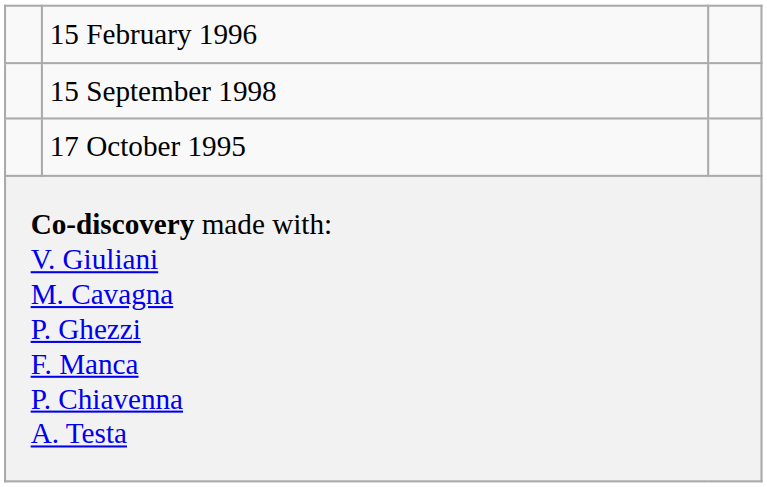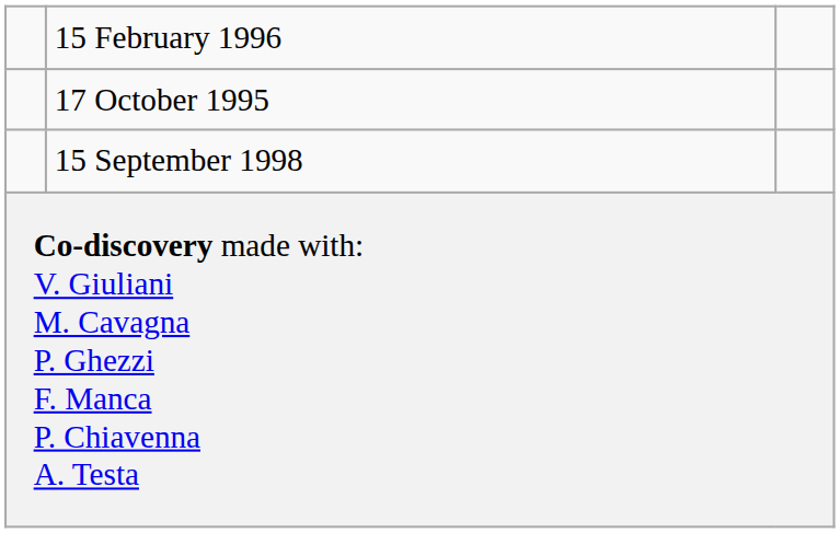rows swapped: 17 October 1995 <-> 15 September 1998
